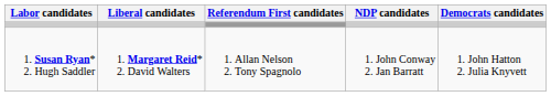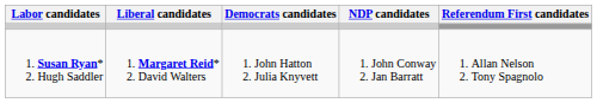columns swapped: Democrats candidates <-> Referendum First candidates
